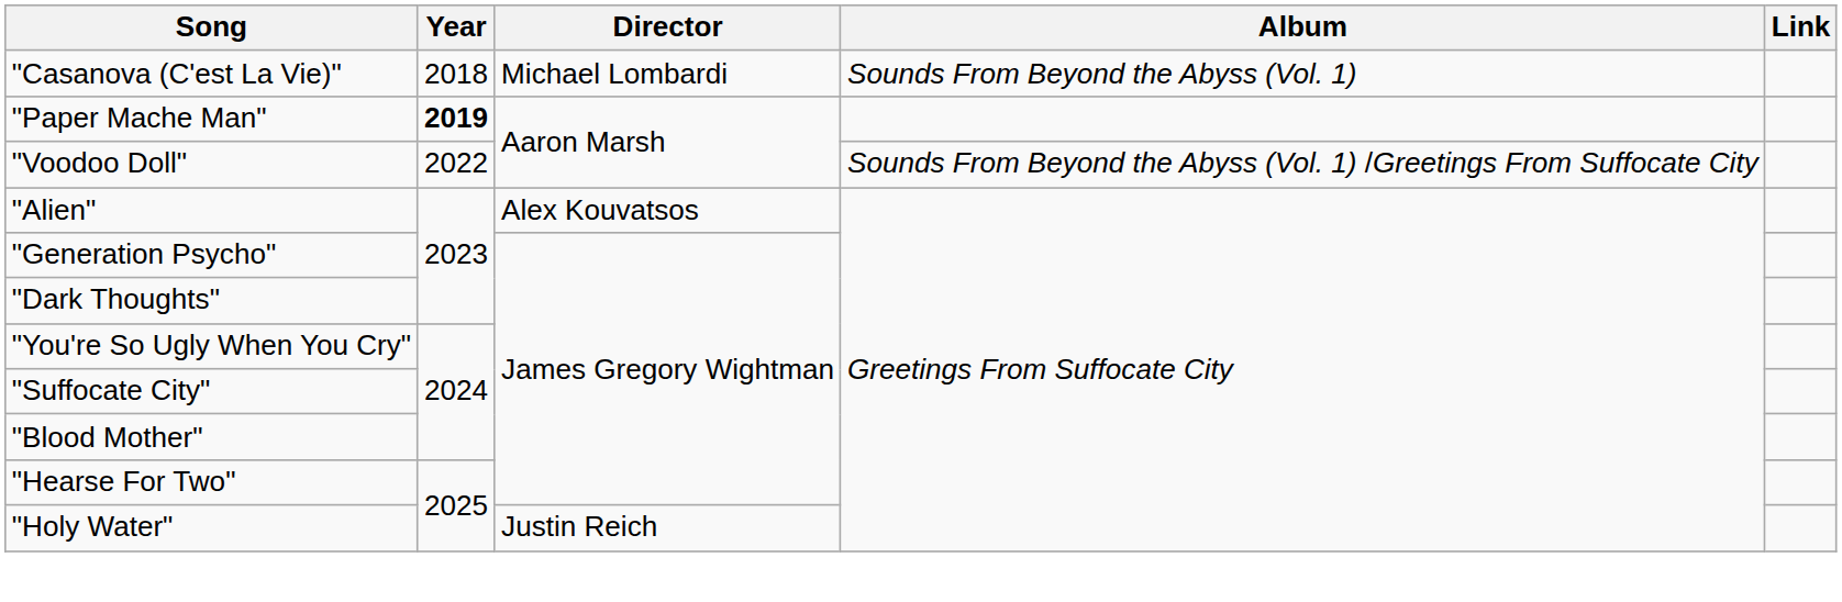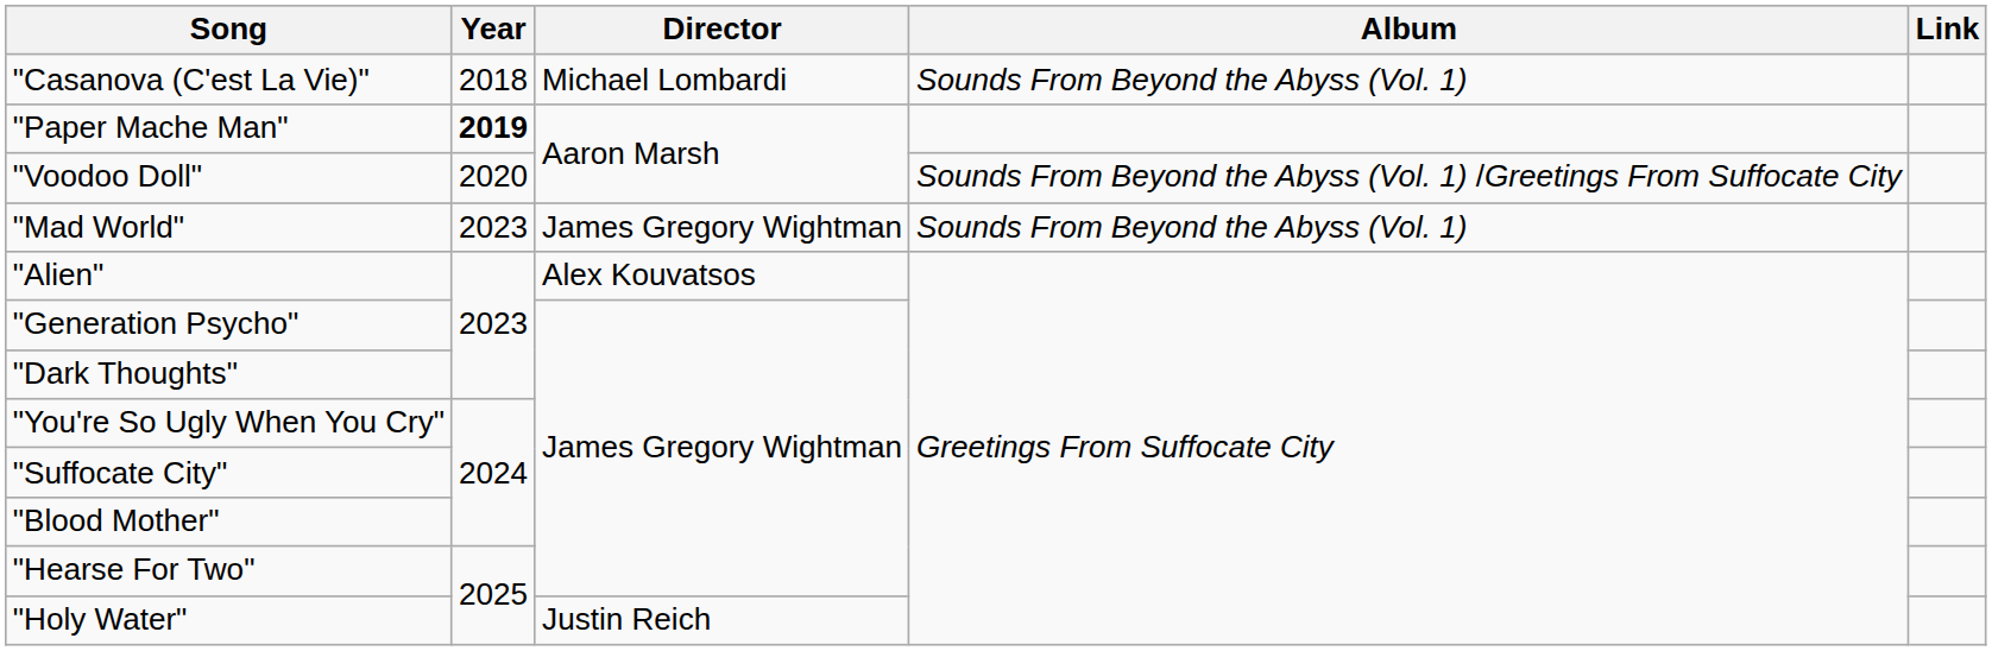"Voodoo Doll" | Year: 2022 -> 2020
+ row: "Mad World" | 2023 | James Gregory Wightman | Sounds From Beyond the Abyss (Vol. 1)
